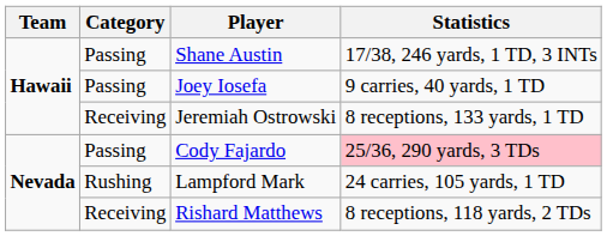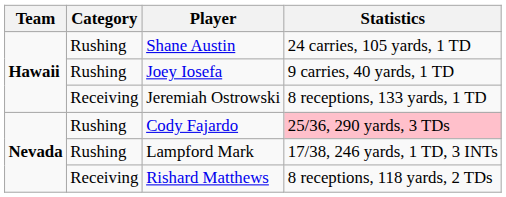Shane Austin | Category: Passing -> Rushing
Shane Austin | Statistics: 17/38, 246 yards, 1 TD, 3 INTs -> 24 carries, 105 yards, 1 TD
Joey Iosefa | Category: Passing -> Rushing
Cody Fajardo | Category: Passing -> Rushing
Lampford Mark | Statistics: 24 carries, 105 yards, 1 TD -> 17/38, 246 yards, 1 TD, 3 INTs
